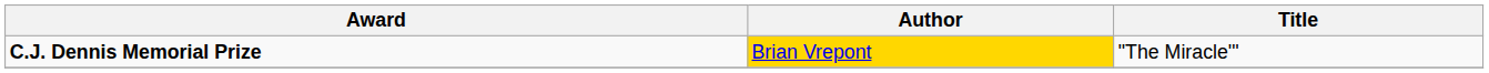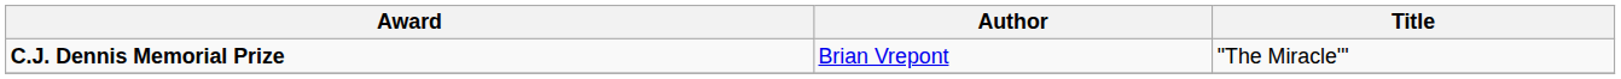C.J. Dennis Memorial Prize | Author: gold background -> no background
